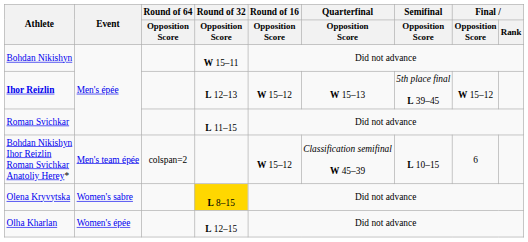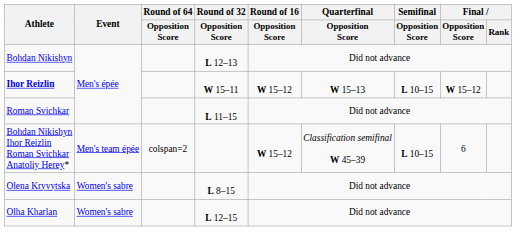Bohdan Nikishyn | Round of 32 / Opposition Score: W 15–11 -> L 12–13
Ihor Reizlin | Round of 32 / Opposition Score: L 12–13 -> W 15–11
Ihor Reizlin | Semifinal / Opposition Score: 5th place final L 39–45 -> L 10–15
Olena Kryvytska | Round of 32 / Opposition Score: gold background -> no background
Olha Kharlan | Event: Women's épée -> Women's sabre
